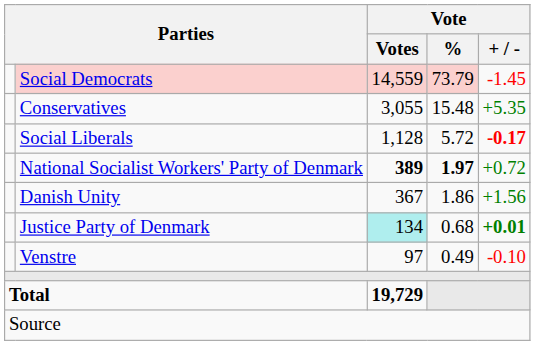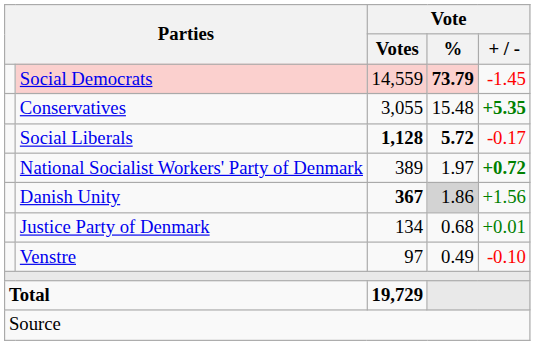Social Democrats | Vote / %: normal -> bold
Conservatives | Vote / + / -: normal -> bold
Social Liberals | Vote / Votes: normal -> bold
Social Liberals | Vote / %: normal -> bold
Social Liberals | Vote / + / -: bold -> normal
National Socialist Workers' Party of Denmark | Vote / Votes: bold -> normal
National Socialist Workers' Party of Denmark | Vote / %: bold -> normal
National Socialist Workers' Party of Denmark | Vote / + / -: normal -> bold
Danish Unity | Vote / Votes: normal -> bold
Danish Unity | Vote / %: no background -> lightgrey background
Justice Party of Denmark | Vote / Votes: paleturquoise background -> no background
Justice Party of Denmark | Vote / + / -: bold -> normal
